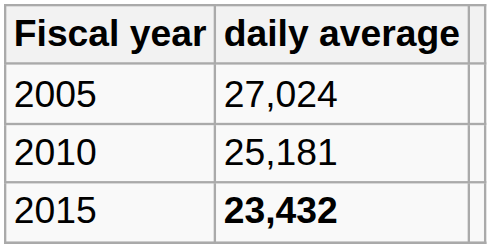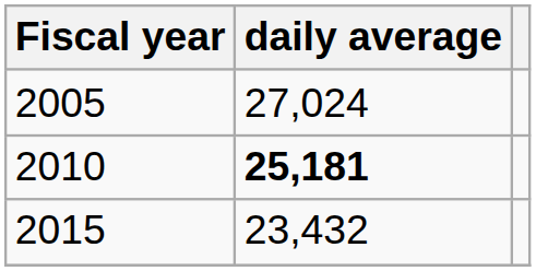2010 | daily average: normal -> bold
2015 | daily average: bold -> normal
